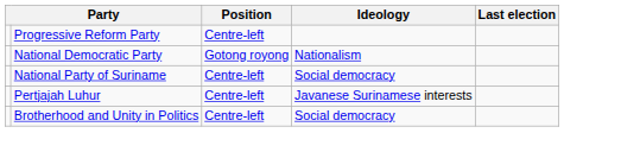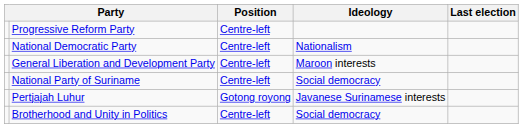National Democratic Party | Position: Gotong royong -> Centre-left
+ row: General Liberation and Development Party | Centre-left | Maroon interests
Pertjajah Luhur | Position: Centre-left -> Gotong royong
